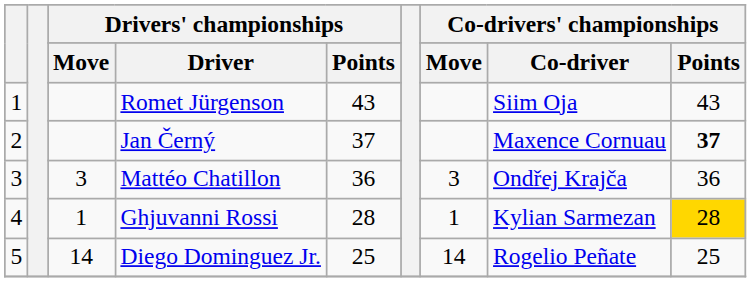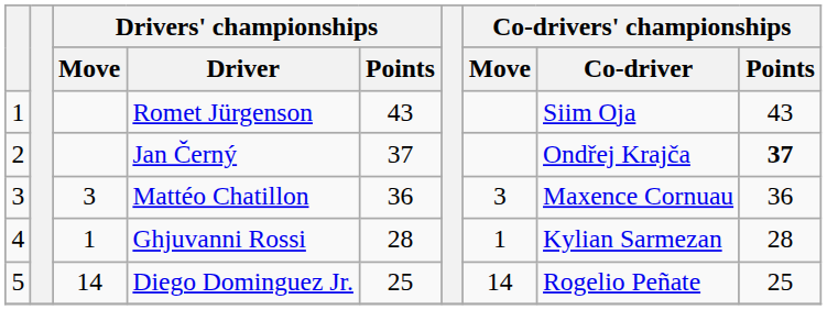Jan Černý | Co-drivers' championships / Co-driver: Maxence Cornuau -> Ondřej Krajča
Mattéo Chatillon | Co-drivers' championships / Co-driver: Ondřej Krajča -> Maxence Cornuau
Ghjuvanni Rossi | Co-drivers' championships / Points: gold background -> no background
